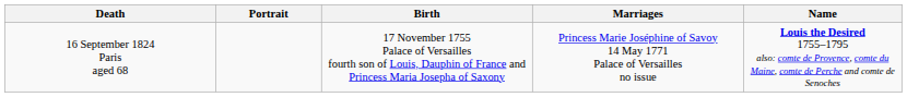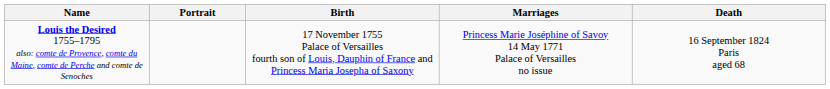columns swapped: Name <-> Death
